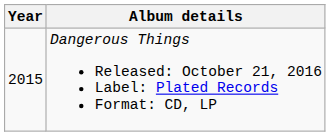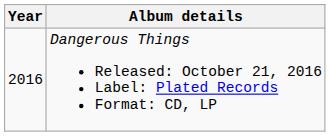row 2 | Year: 2015 -> 2016
